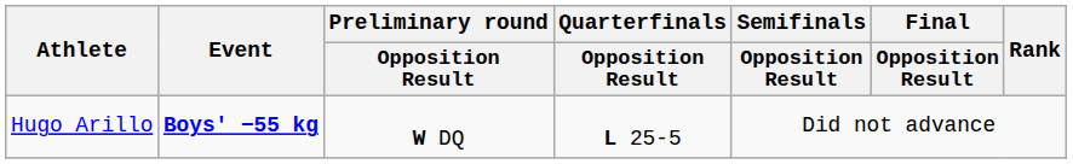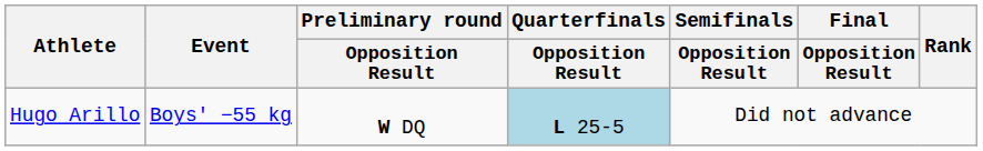Hugo Arillo | Event: bold -> normal
Hugo Arillo | Quarterfinals / Opposition Result: no background -> lightblue background
